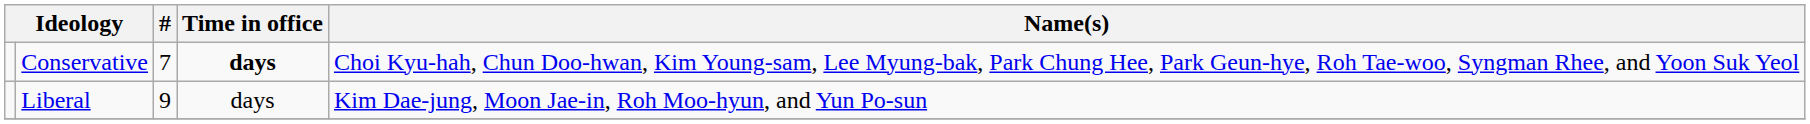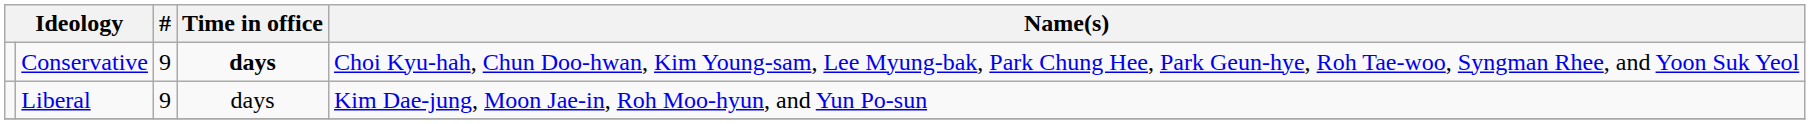Conservative | #: 7 -> 9
